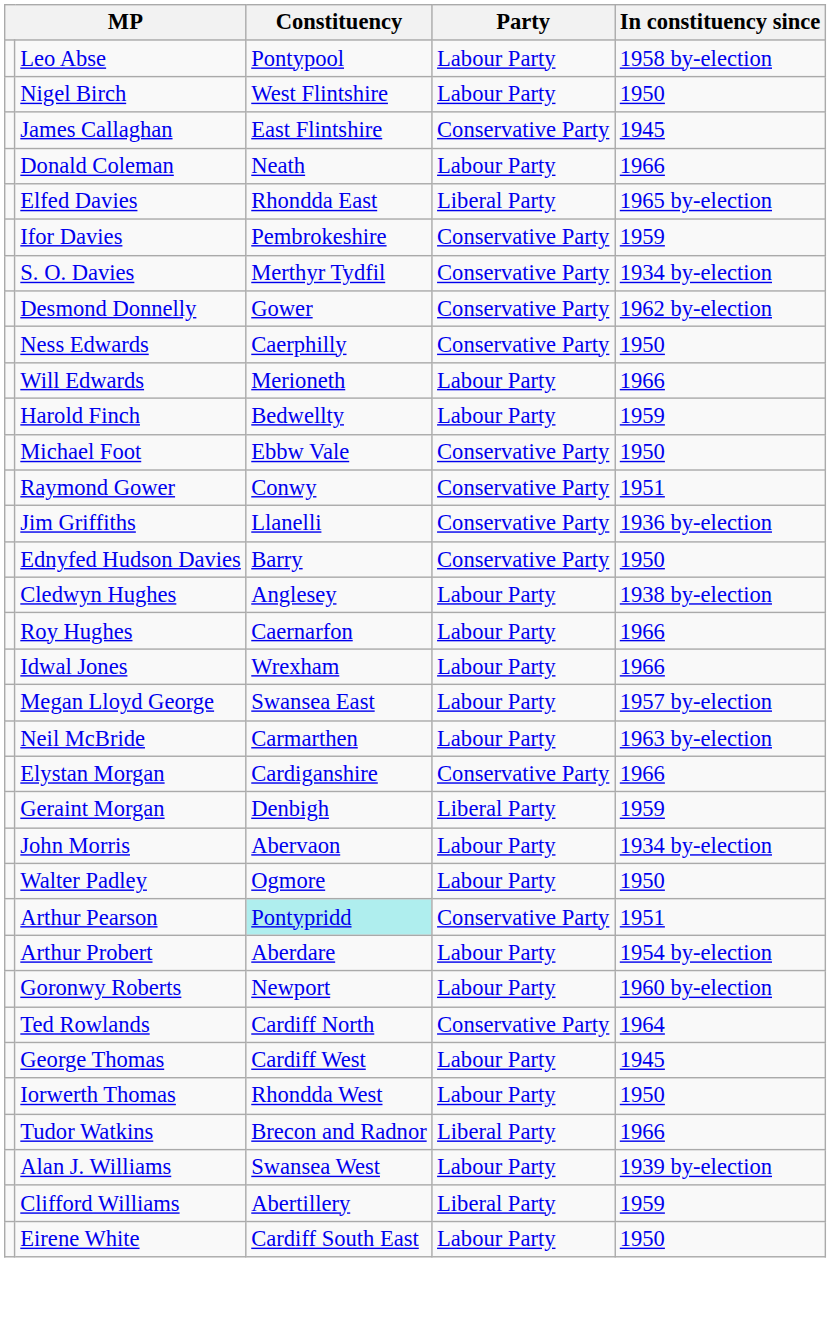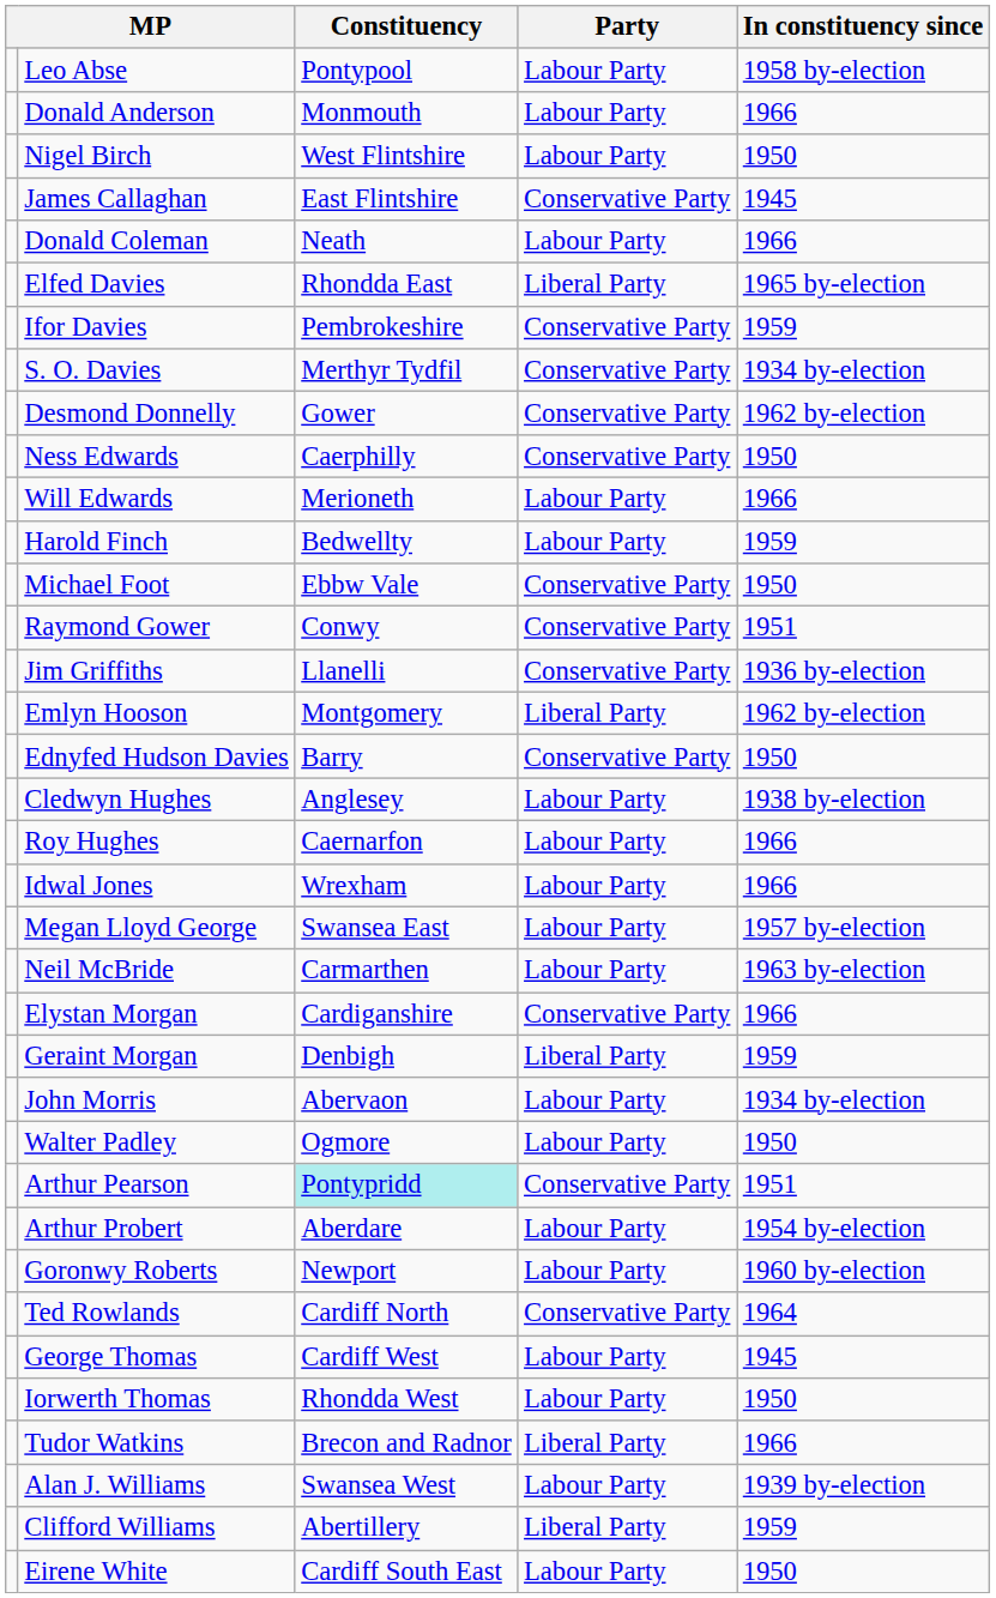+ row: Donald Anderson | Monmouth | Labour Party | 1966
+ row: Emlyn Hooson | Montgomery | Liberal Party | 1962 by-election
